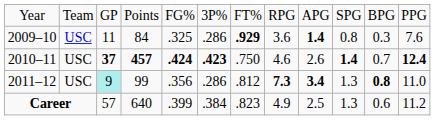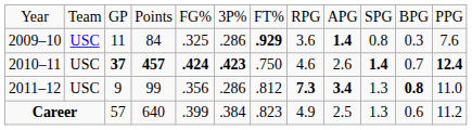2011–12 | column 3: paleturquoise background -> no background
